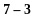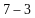row 1 | column 1: bold -> normal
